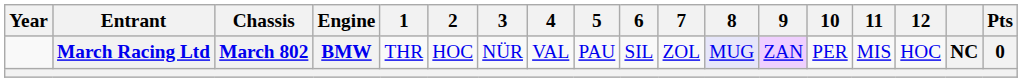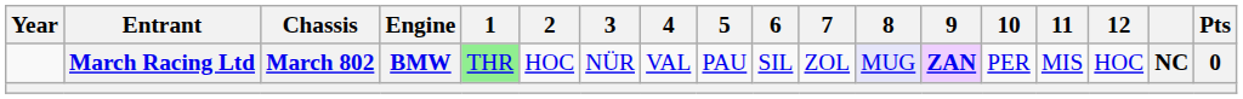March Racing Ltd | 1: no background -> lightgreen background
March Racing Ltd | 9: normal -> bold
